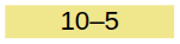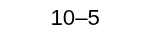row 1 | column 1: khaki background -> no background
